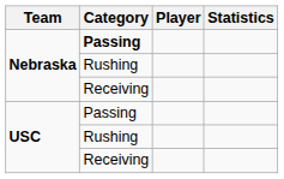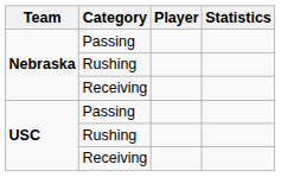Nebraska / Passing | Category: bold -> normal
